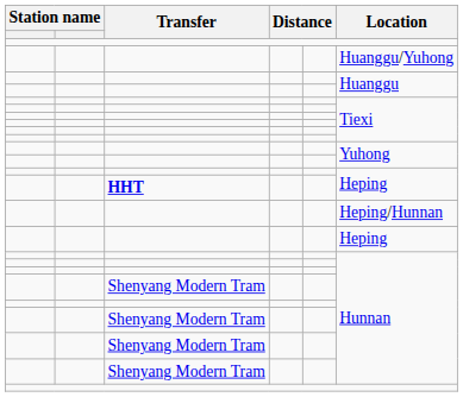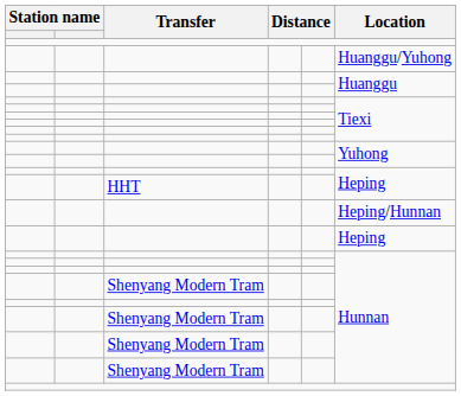HHT | Transfer: bold -> normal
